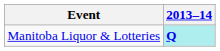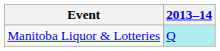Manitoba Liquor & Lotteries | 2013–14: bold -> normal
